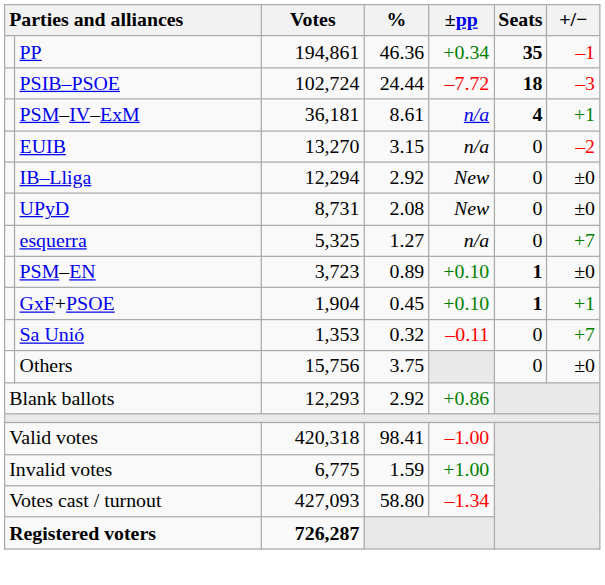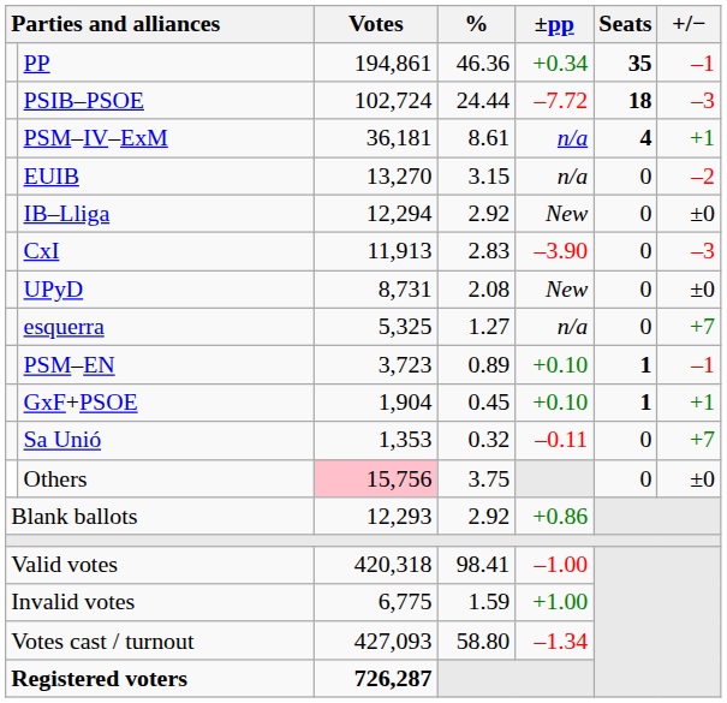+ row: CxI | 11,913 | 2.83 | –3.90 | 0 | –3
PSM–EN | +/−: ±0 -> –1
Others | Votes: no background -> pink background
